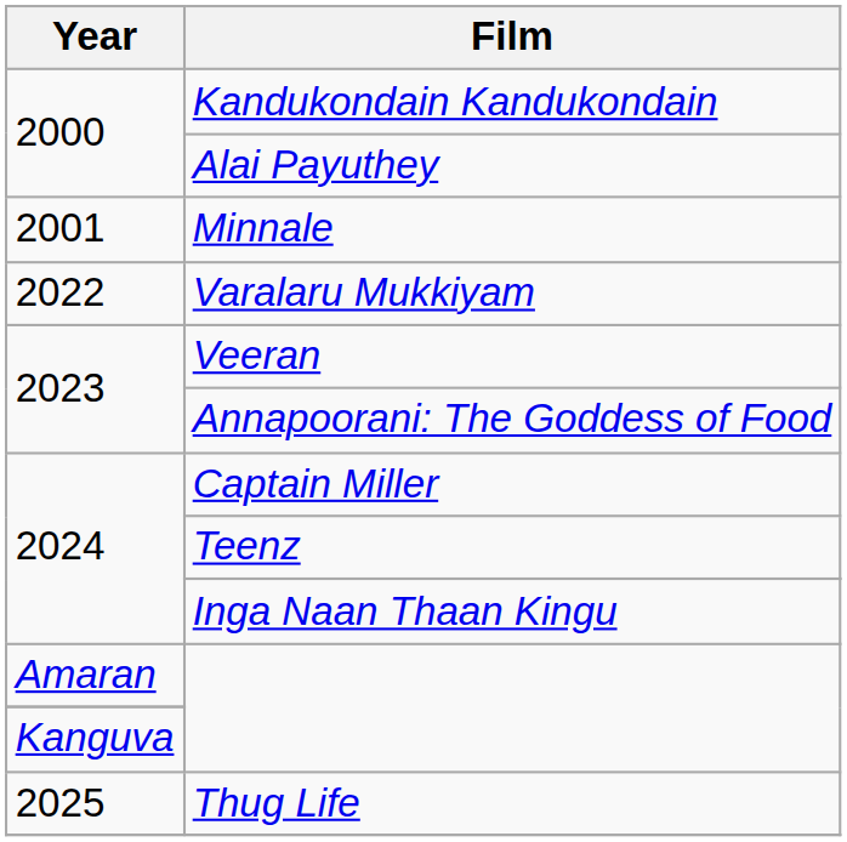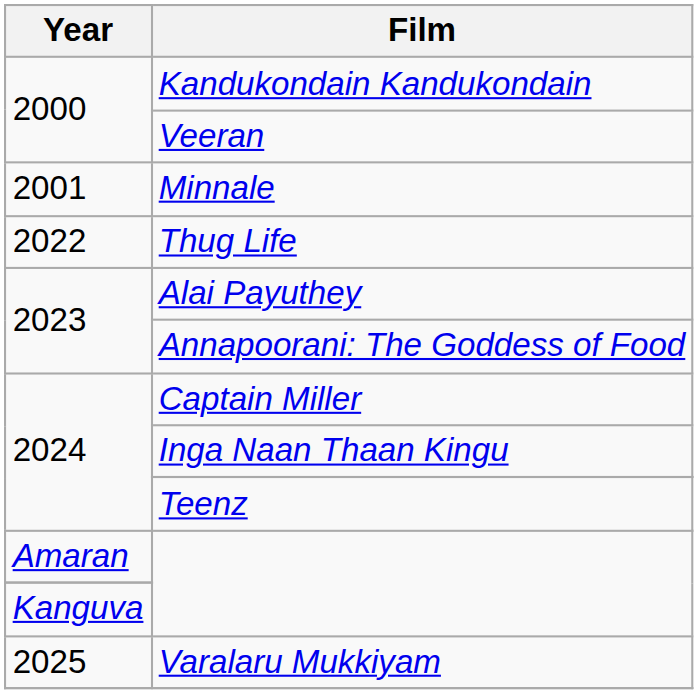row 3 | Film: Alai Payuthey -> Veeran
row 5 | Film: Varalaru Mukkiyam -> Thug Life
row 6 | Film: Veeran -> Alai Payuthey
row 9 | Film: Teenz -> Inga Naan Thaan Kingu
row 10 | Film: Inga Naan Thaan Kingu -> Teenz
row 13 | Film: Thug Life -> Varalaru Mukkiyam
